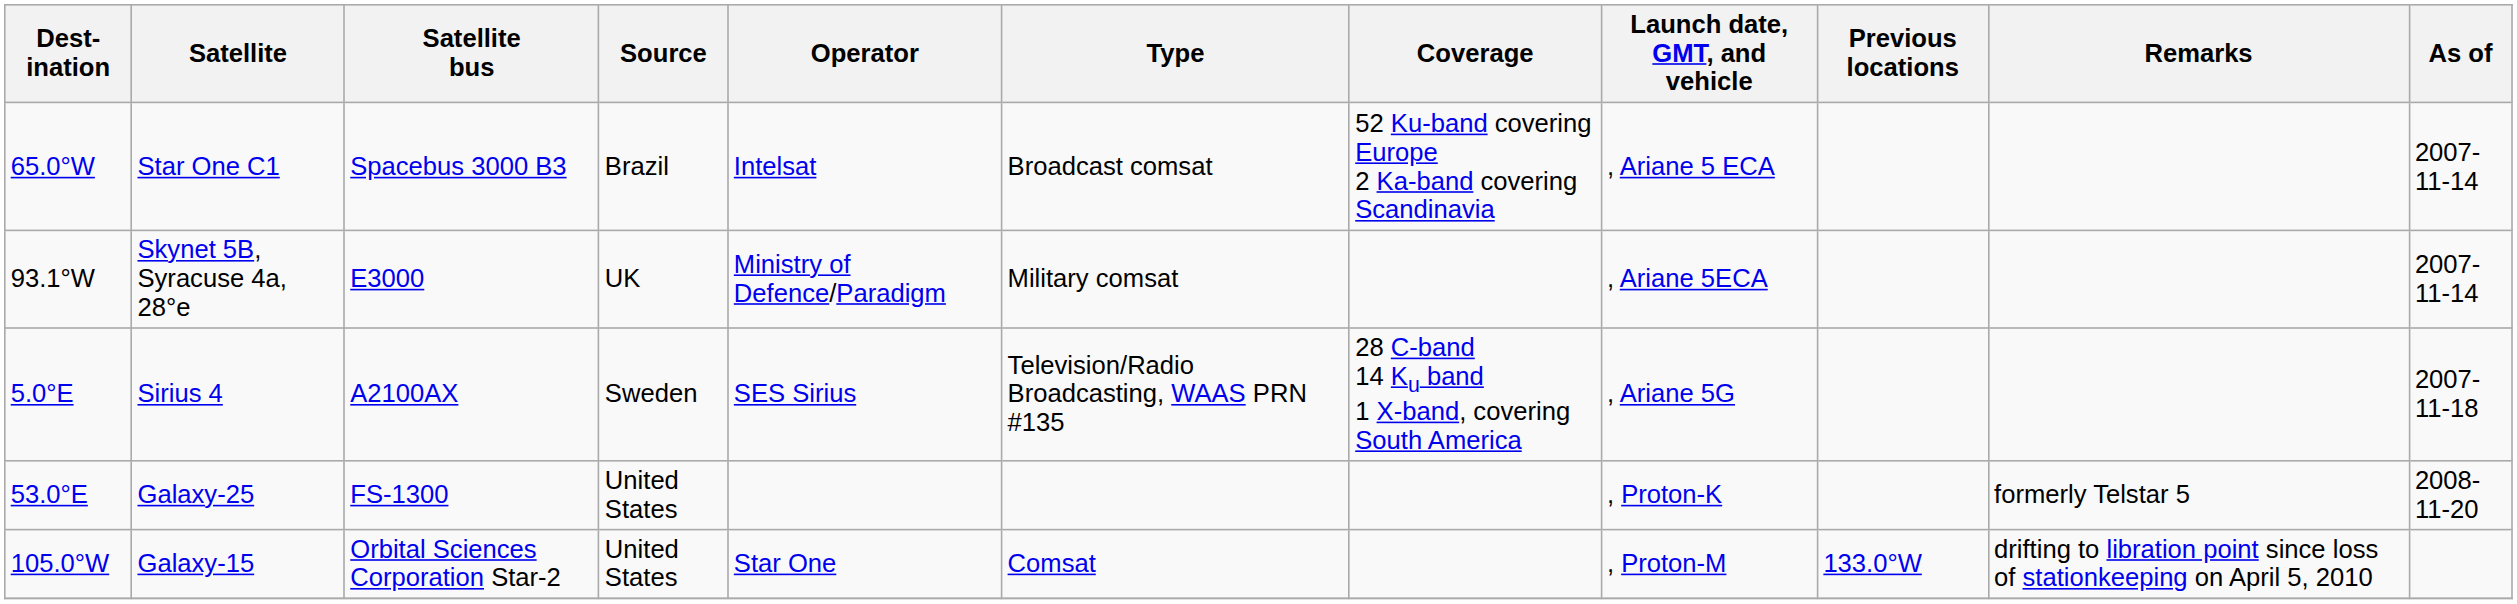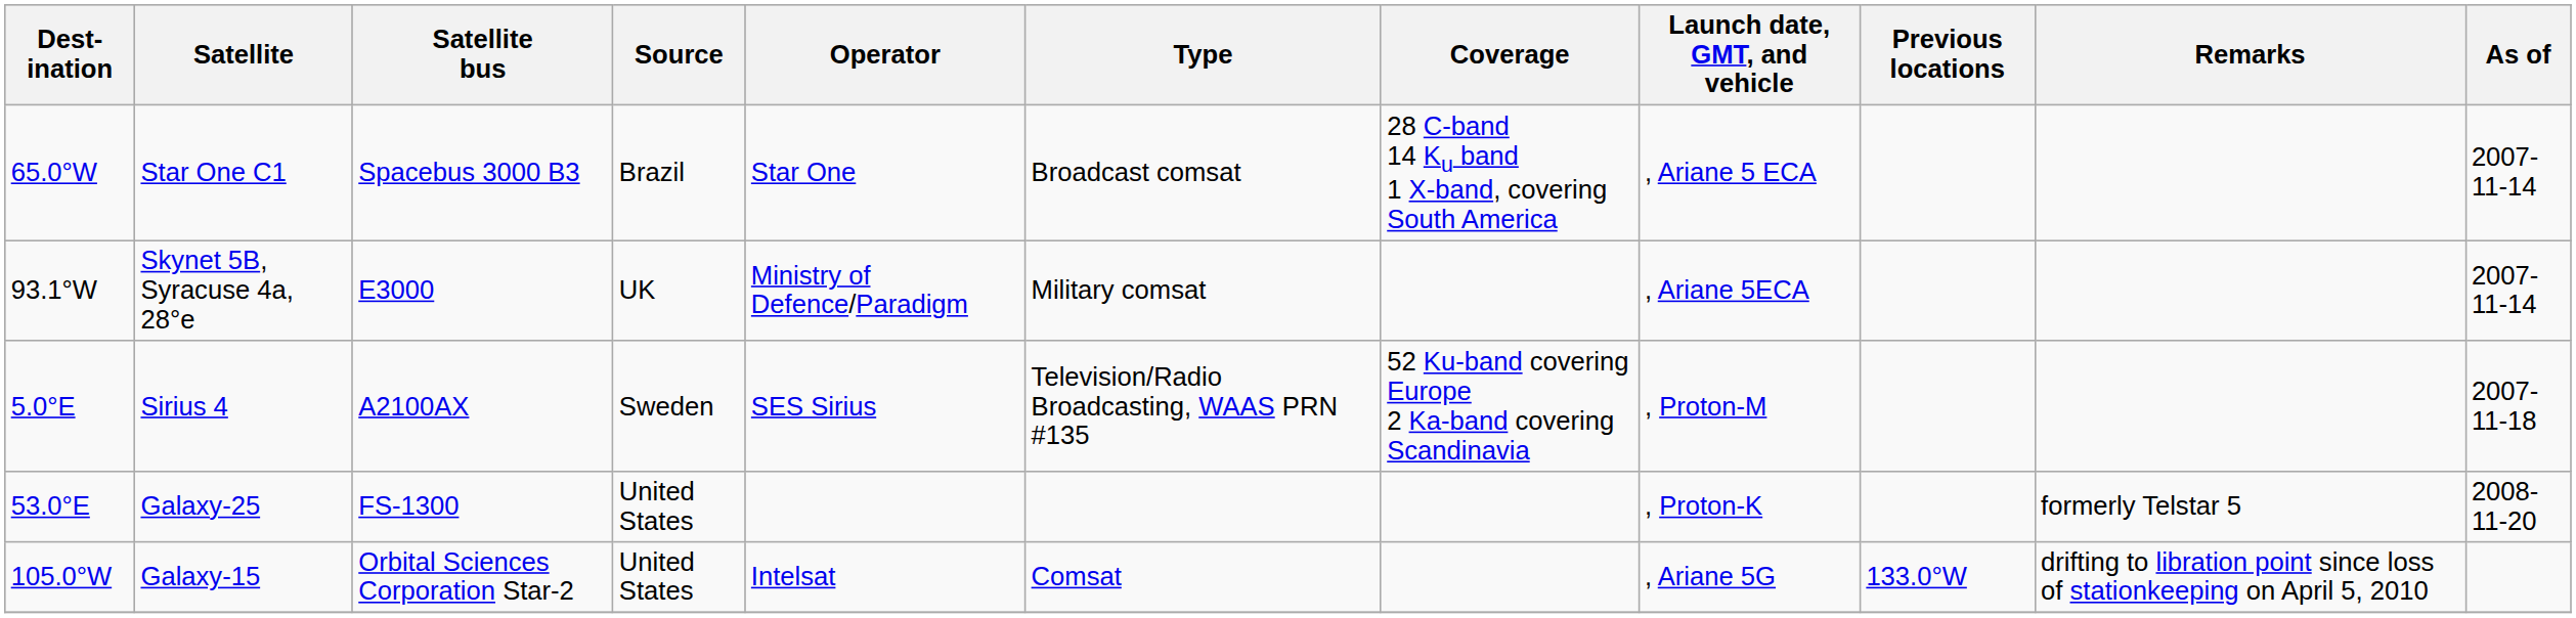Star One C1 | Operator: Intelsat -> Star One
Star One C1 | Coverage: 52 Ku-band covering Europe 2 Ka-band covering Scandinavia -> 28 C-band 14 Ku band 1 X-band, covering South America
Sirius 4 | Coverage: 28 C-band 14 Ku band 1 X-band, covering South America -> 52 Ku-band covering Europe 2 Ka-band covering Scandinavia
Sirius 4 | Launch date, GMT, and vehicle: , Ariane 5G -> , Proton-M
Galaxy-15 | Operator: Star One -> Intelsat
Galaxy-15 | Launch date, GMT, and vehicle: , Proton-M -> , Ariane 5G
